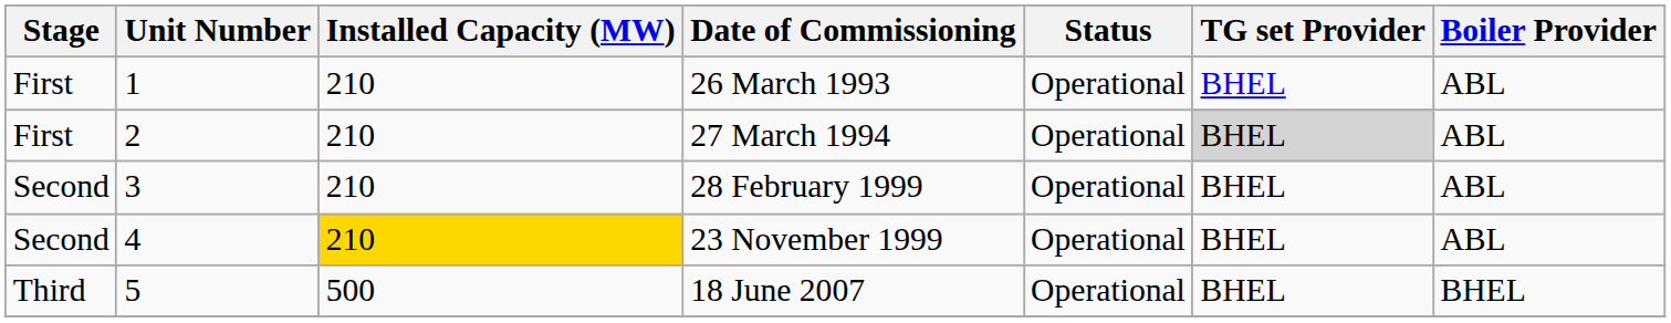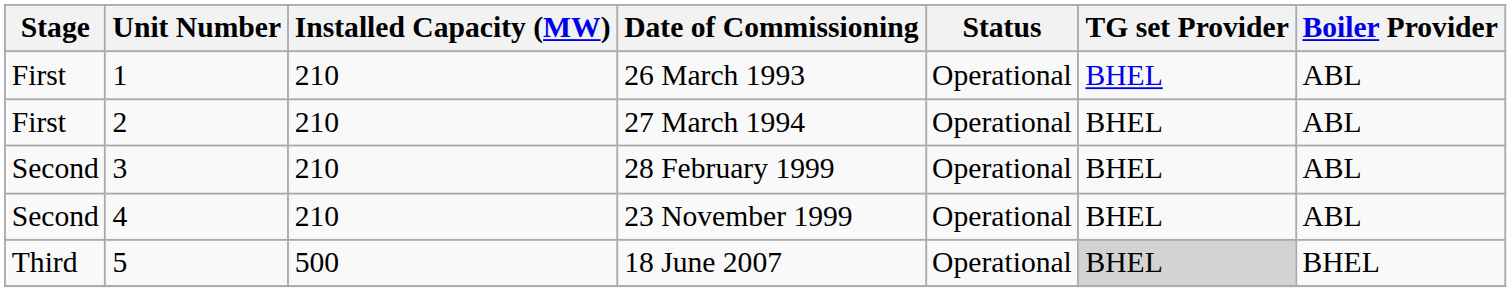27 March 1994 | TG set Provider: lightgrey background -> no background
23 November 1999 | Installed Capacity (MW): gold background -> no background
18 June 2007 | TG set Provider: no background -> lightgrey background
